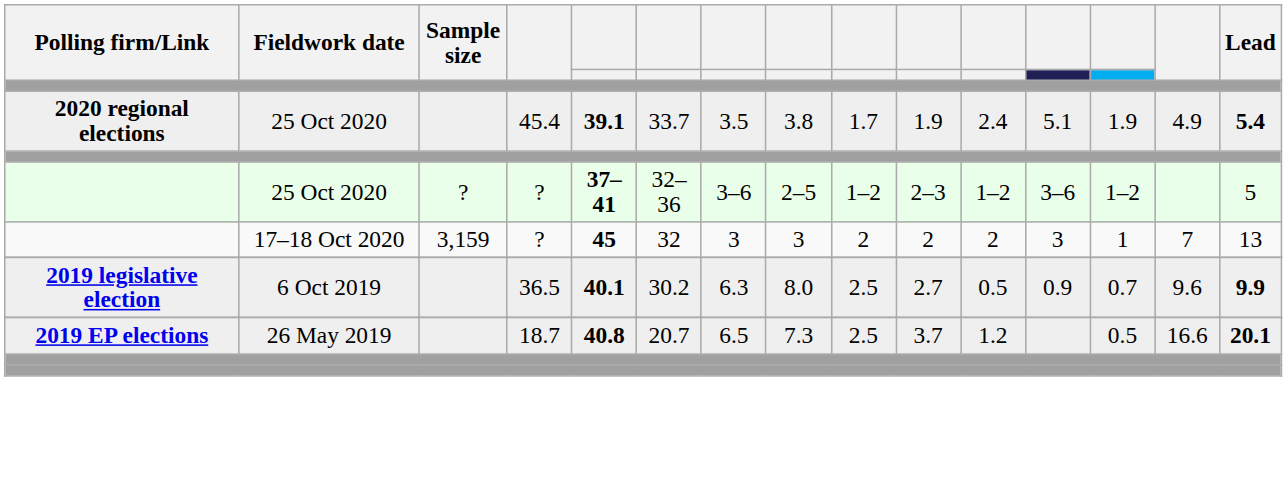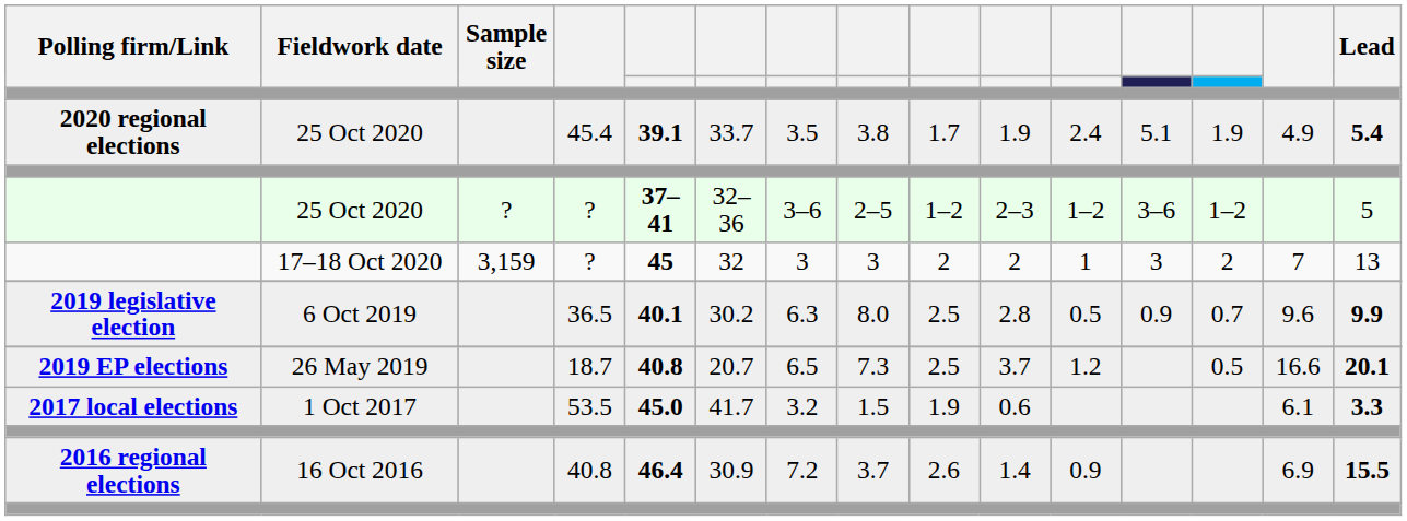17–18 Oct 2020 | column 11: 2 -> 1
17–18 Oct 2020 | column 13: 1 -> 2
6 Oct 2019 | column 10: 2.7 -> 2.8
+ row: 2017 local elections | 1 Oct 2017 | 53.5 | 45.0 | 41.7 | 3.2 | 1.5 | 1.9 | 0.6 | 6.1 | 3.3
+ row: 2016 regional elections | 16 Oct 2016 | 40.8 | 46.4 | 30.9 | 7.2 | 3.7 | 2.6 | 1.4 | 0.9 | 6.9 | 15.5
